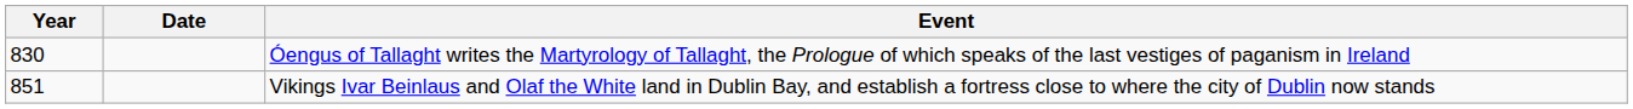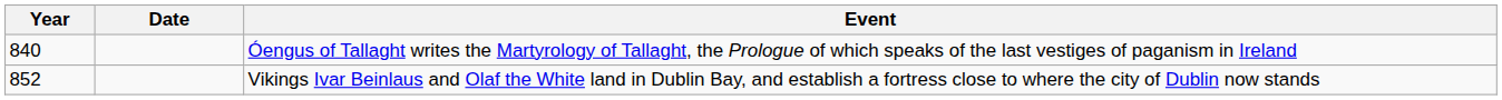row 2 | Year: 830 -> 840
row 3 | Year: 851 -> 852
